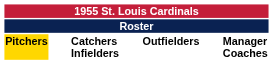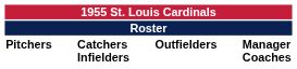Pitchers | column 1: gold background -> no background
